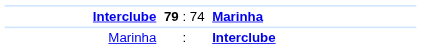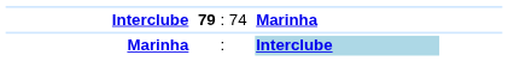row 2 | column 1: normal -> bold
row 2 | column 3: no background -> lightblue background
